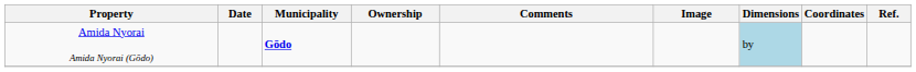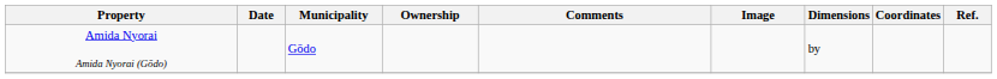Amida Nyorai Amida Nyorai (Gōdo) | Municipality: bold -> normal
Amida Nyorai Amida Nyorai (Gōdo) | Dimensions: lightblue background -> no background
